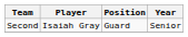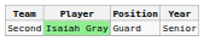Second | Player: no background -> lightgreen background
